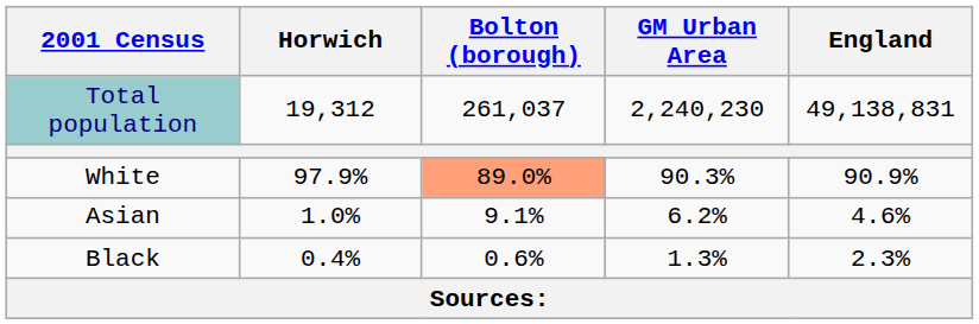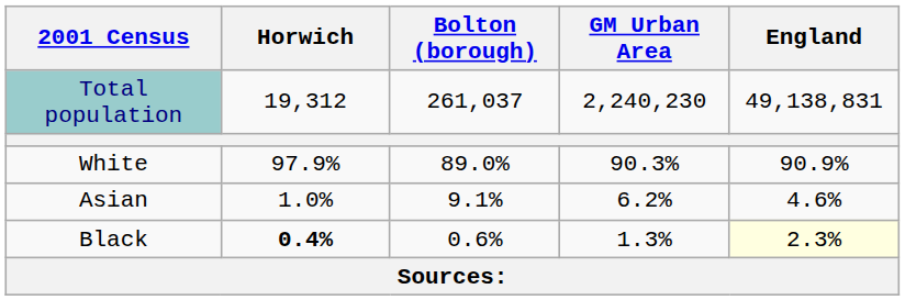White | Bolton (borough): lightsalmon background -> no background
Black | Horwich: normal -> bold
Black | England: no background -> lightyellow background
